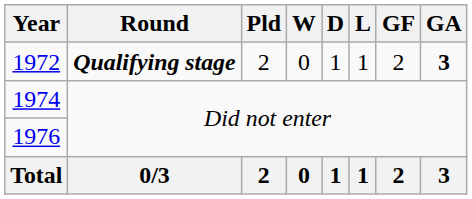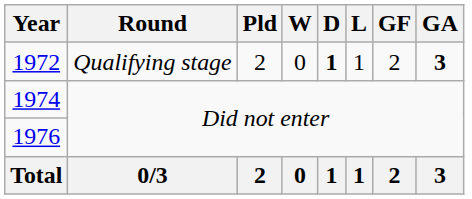1972 | Round: bold -> normal
1972 | D: normal -> bold
